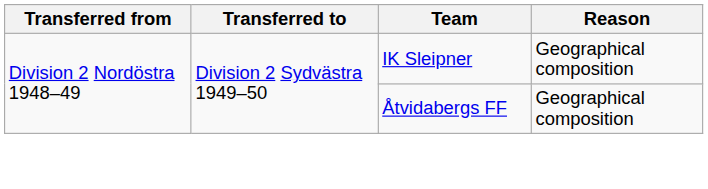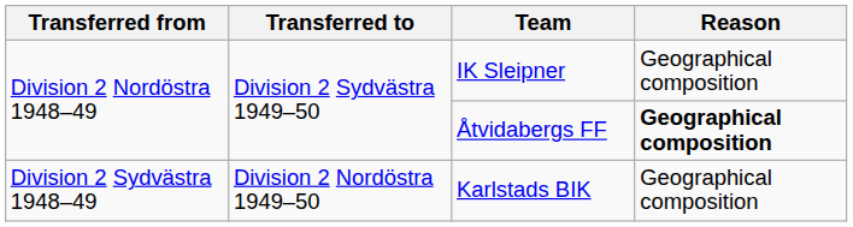Åtvidabergs FF | Reason: normal -> bold
+ row: Division 2 Sydvästra 1948–49 | Division 2 Nordöstra 1949–50 | Karlstads BIK | Geographical composition
